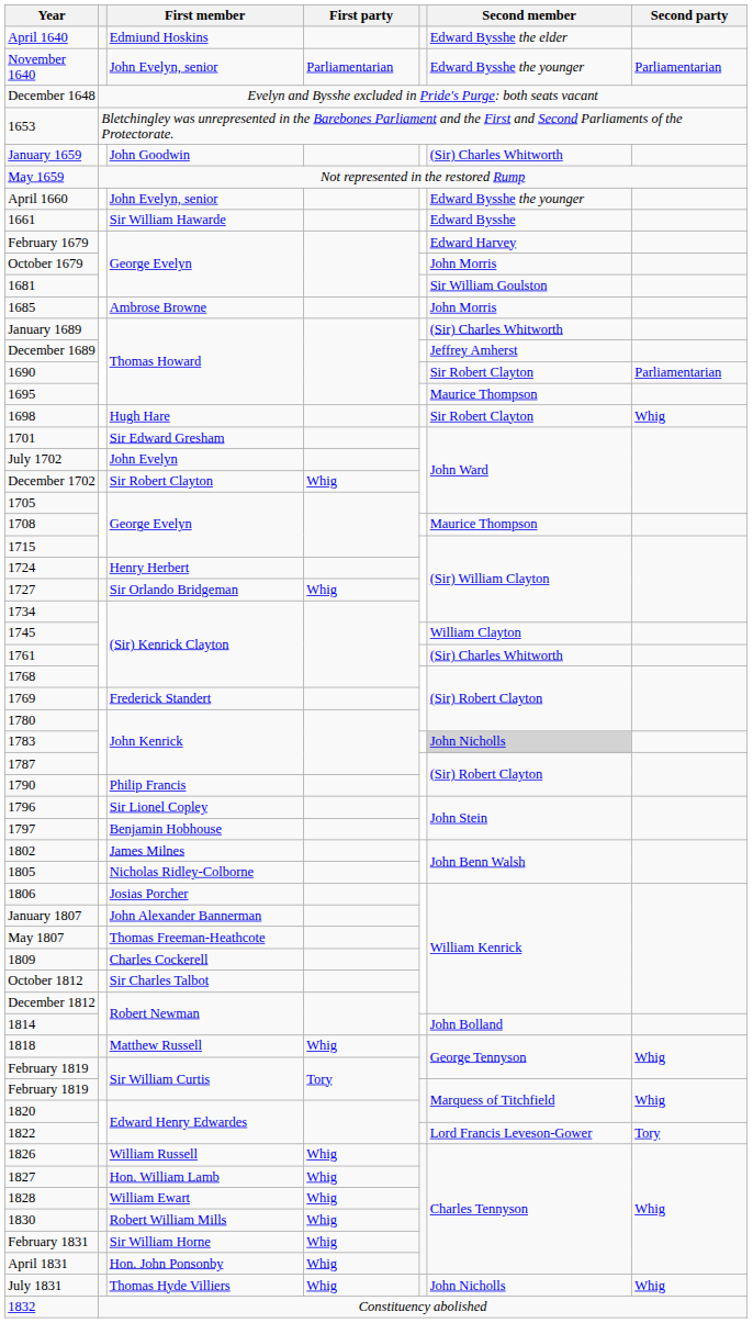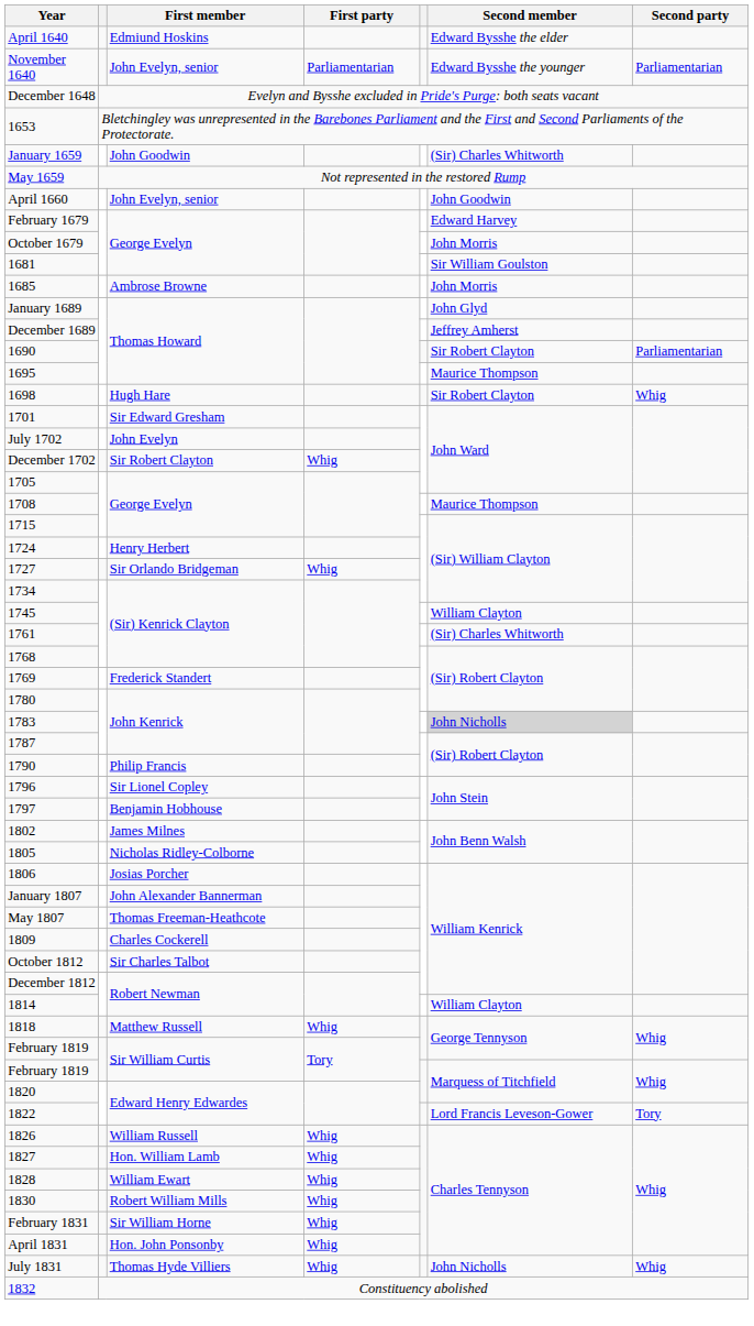April 1660 | Second member: Edward Bysshe the younger -> John Goodwin
- row: 1661 | Sir William Hawarde | Edward Bysshe
January 1689 | Second member: (Sir) Charles Whitworth -> John Glyd
1814 | Second member: John Bolland -> William Clayton
